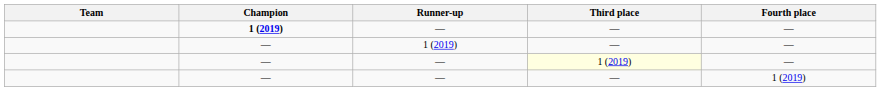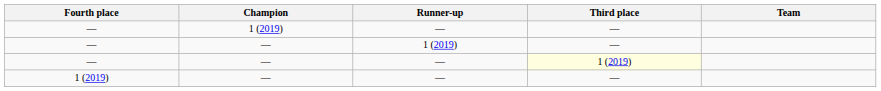columns swapped: Team <-> Fourth place
row 2 | Champion: bold -> normal
